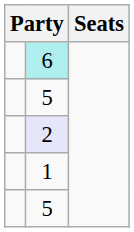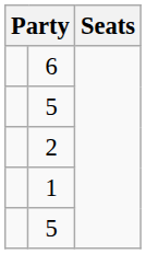6 | column 2: paleturquoise background -> no background
2 | column 2: lavender background -> no background
